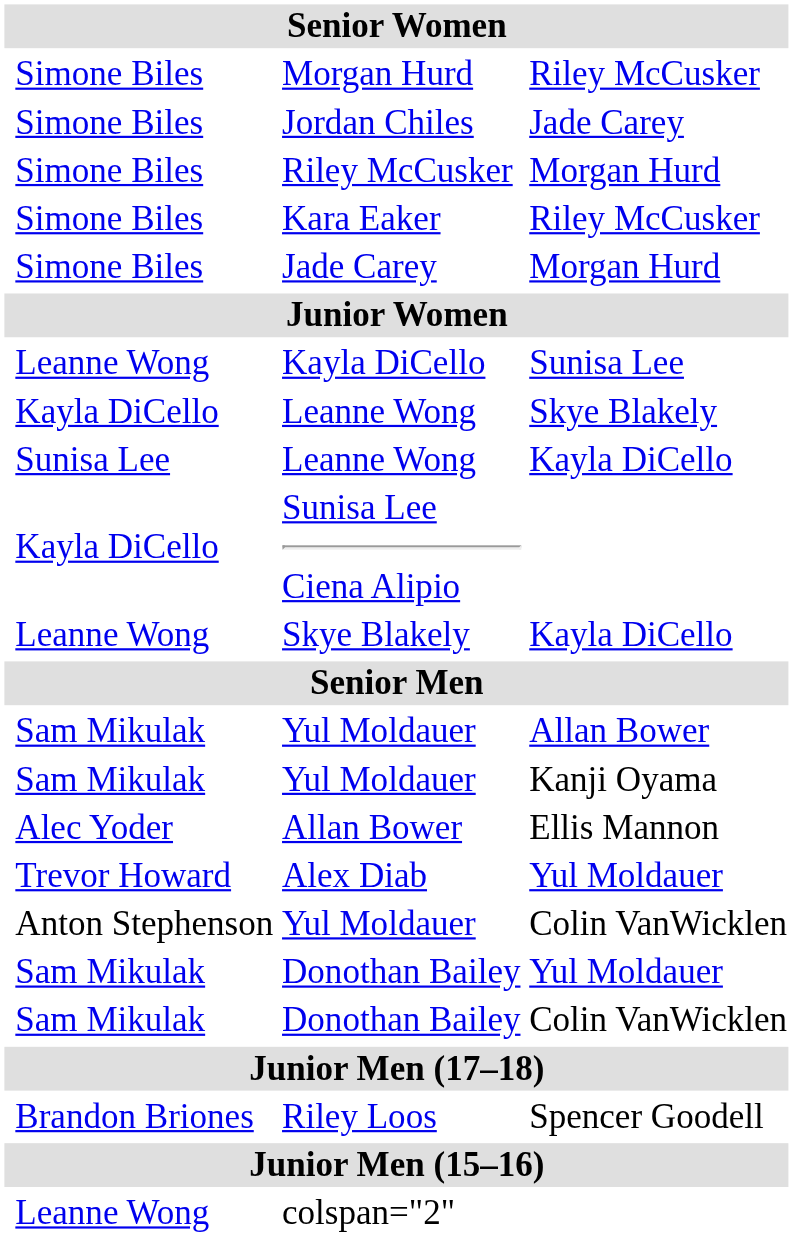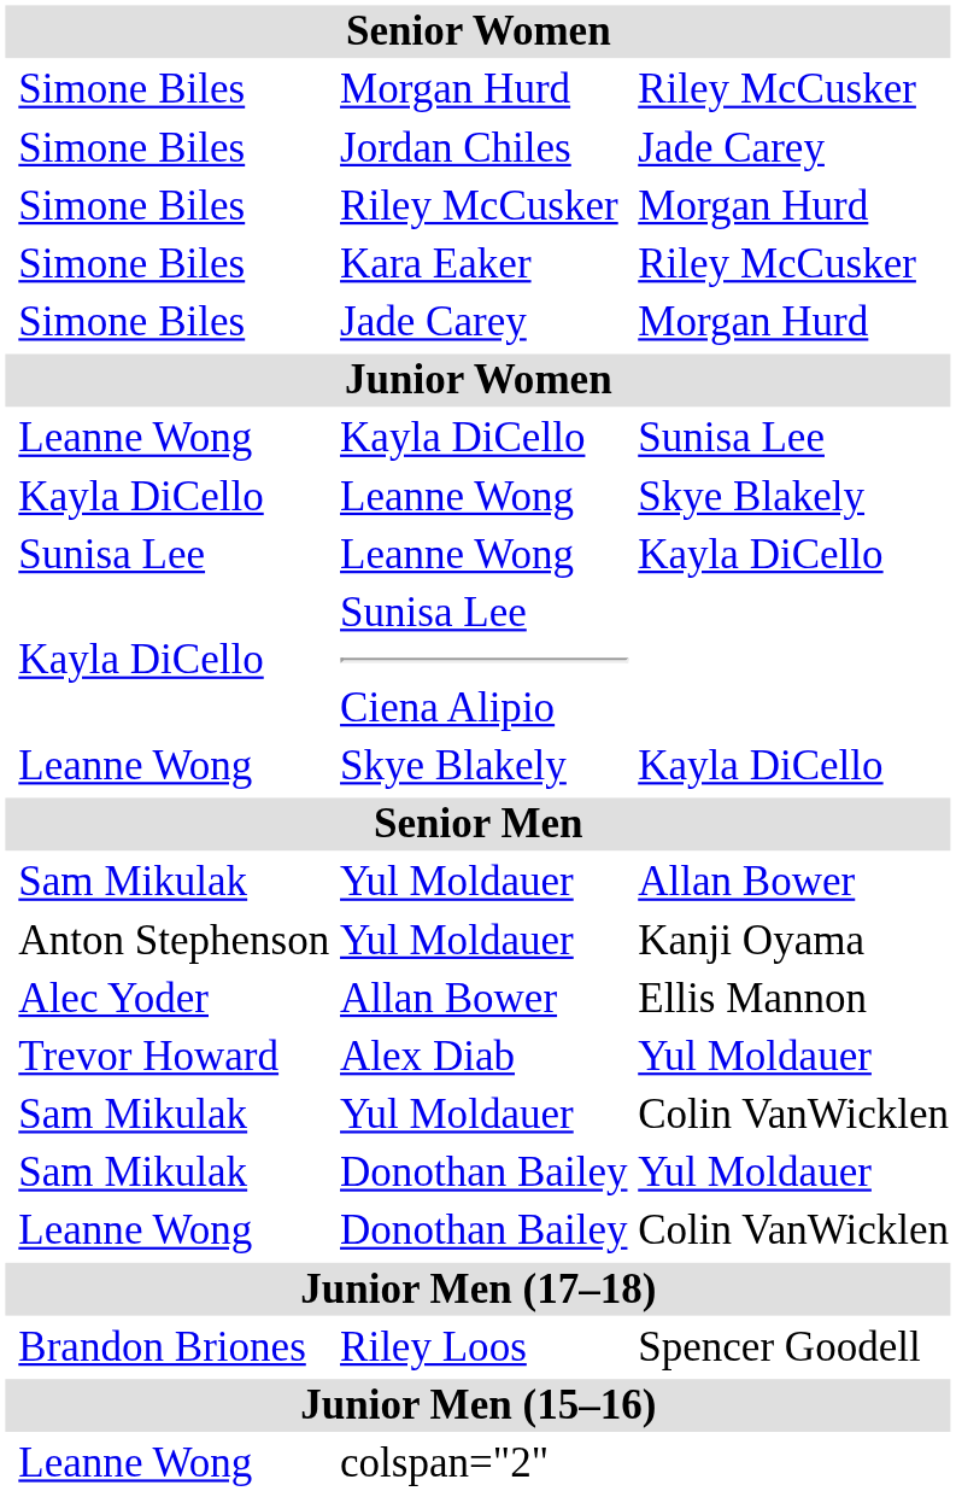Yul Moldauer / Kanji Oyama | column 1: Sam Mikulak -> Anton Stephenson
Yul Moldauer / Colin VanWicklen | column 1: Anton Stephenson -> Sam Mikulak
Donothan Bailey / Colin VanWicklen | column 1: Sam Mikulak -> Leanne Wong
